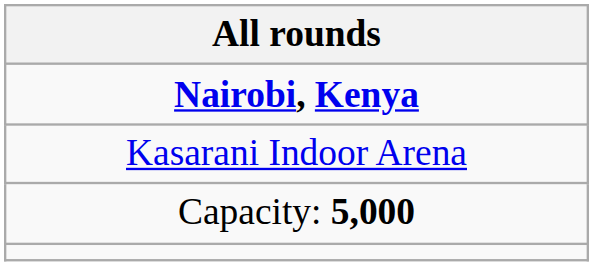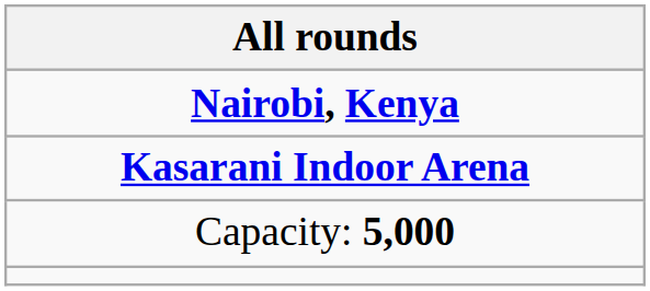row 3 | column 1: normal -> bold
